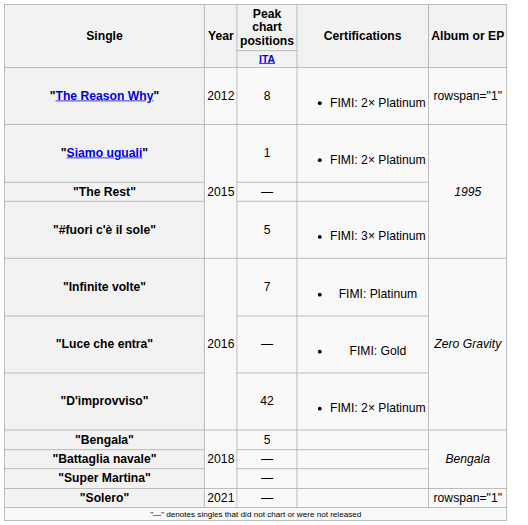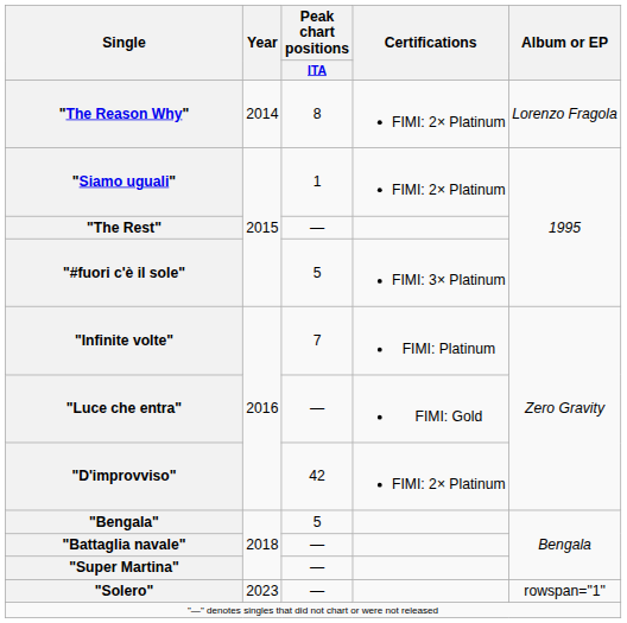"The Reason Why" | Year: 2012 -> 2014
"The Reason Why" | Album or EP: rowspan="1" -> Lorenzo Fragola
"Solero" | Year: 2021 -> 2023
